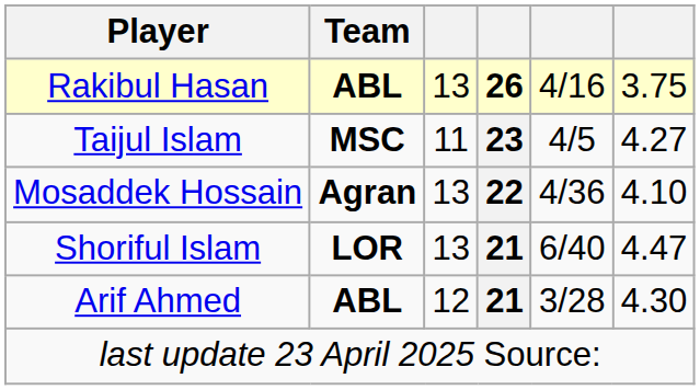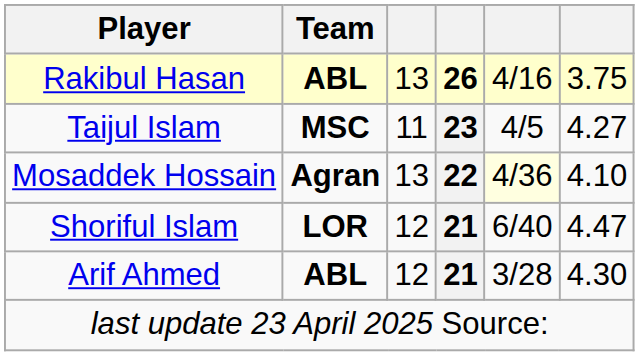Mosaddek Hossain | column 5: no background -> lightyellow background
Shoriful Islam | column 3: 13 -> 12
